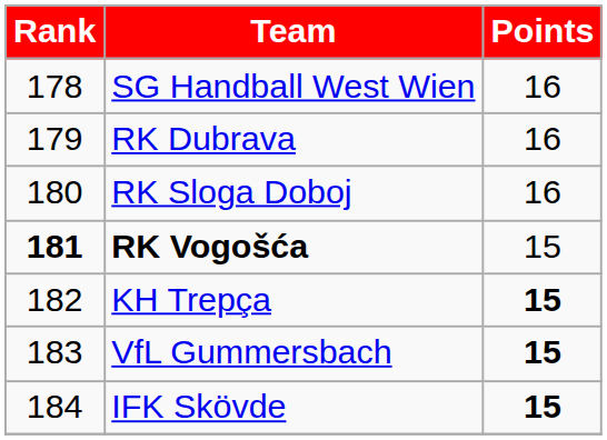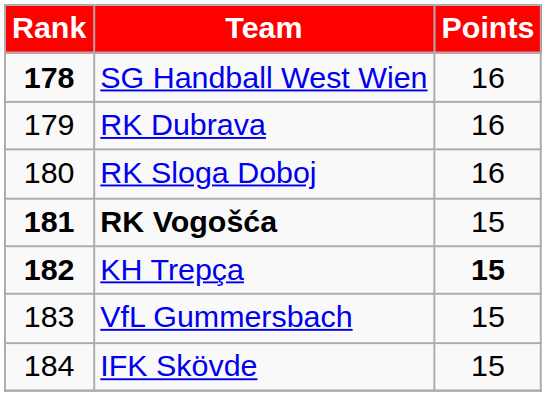SG Handball West Wien | Rank: normal -> bold
KH Trepça | Rank: normal -> bold
VfL Gummersbach | Points: bold -> normal
IFK Skövde | Points: bold -> normal
